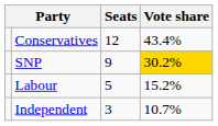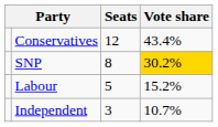SNP | Seats: 9 -> 8
